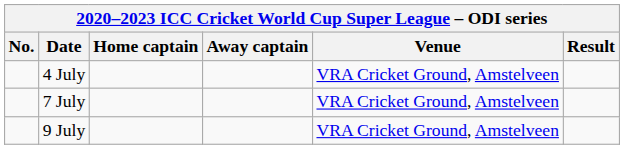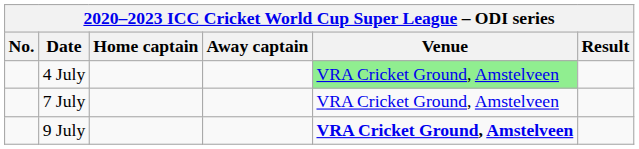4 July | Venue: no background -> lightgreen background
9 July | Venue: normal -> bold
